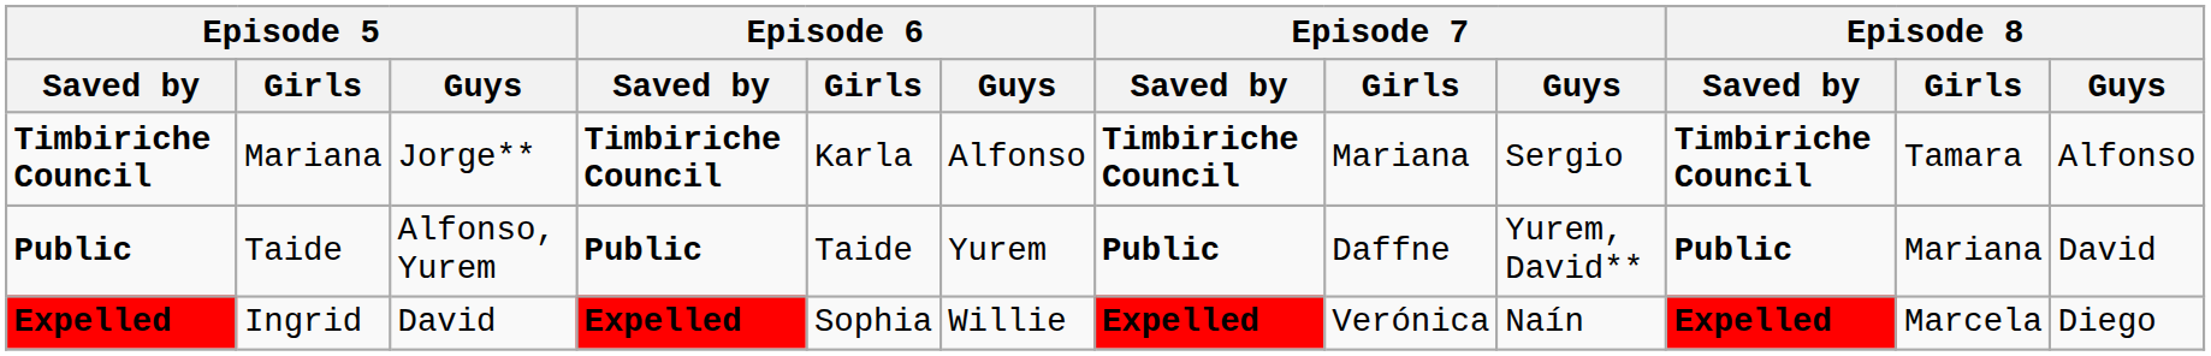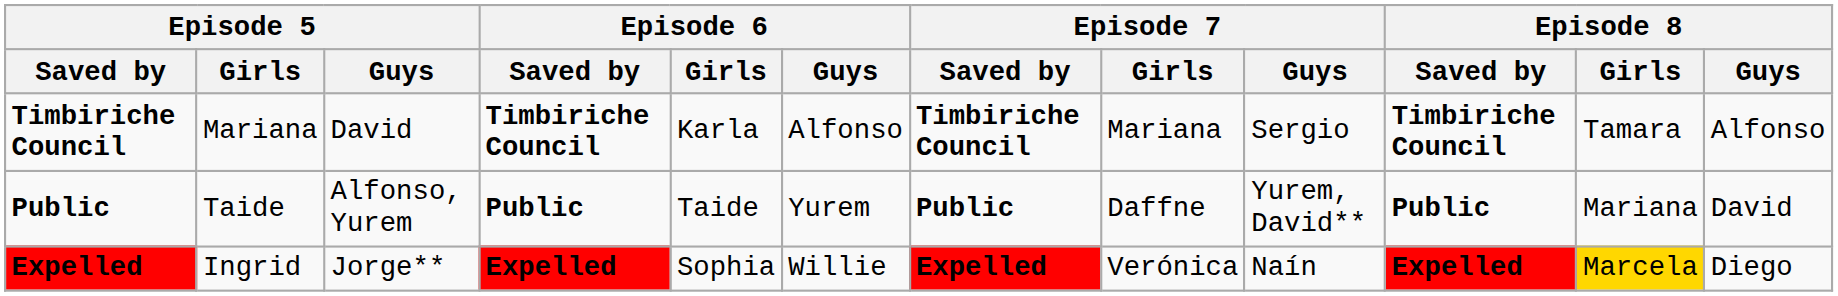row 3 | Episode 5 / Guys: Jorge** -> David
row 5 | Episode 5 / Guys: David -> Jorge**
row 5 | Episode 8 / Girls: no background -> gold background
